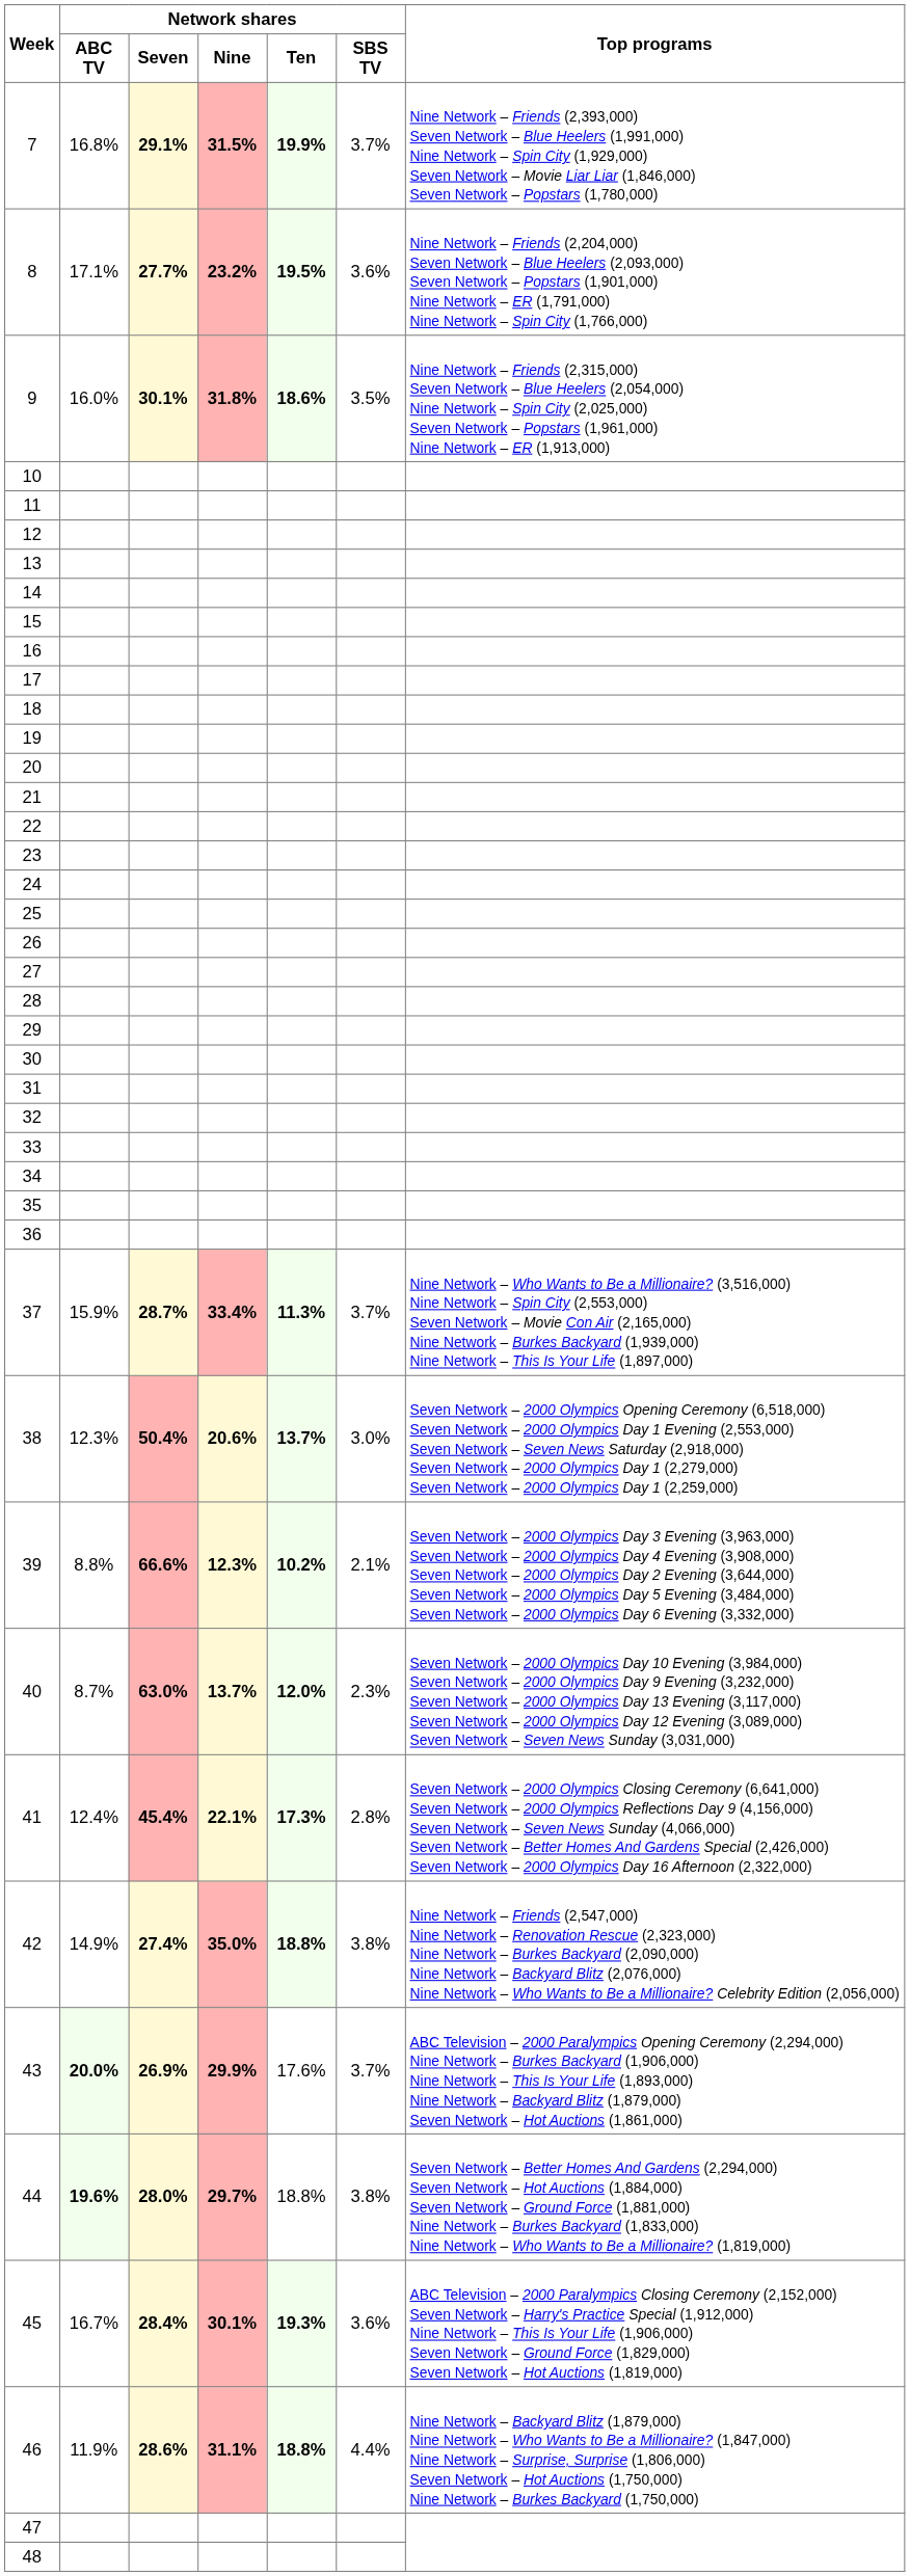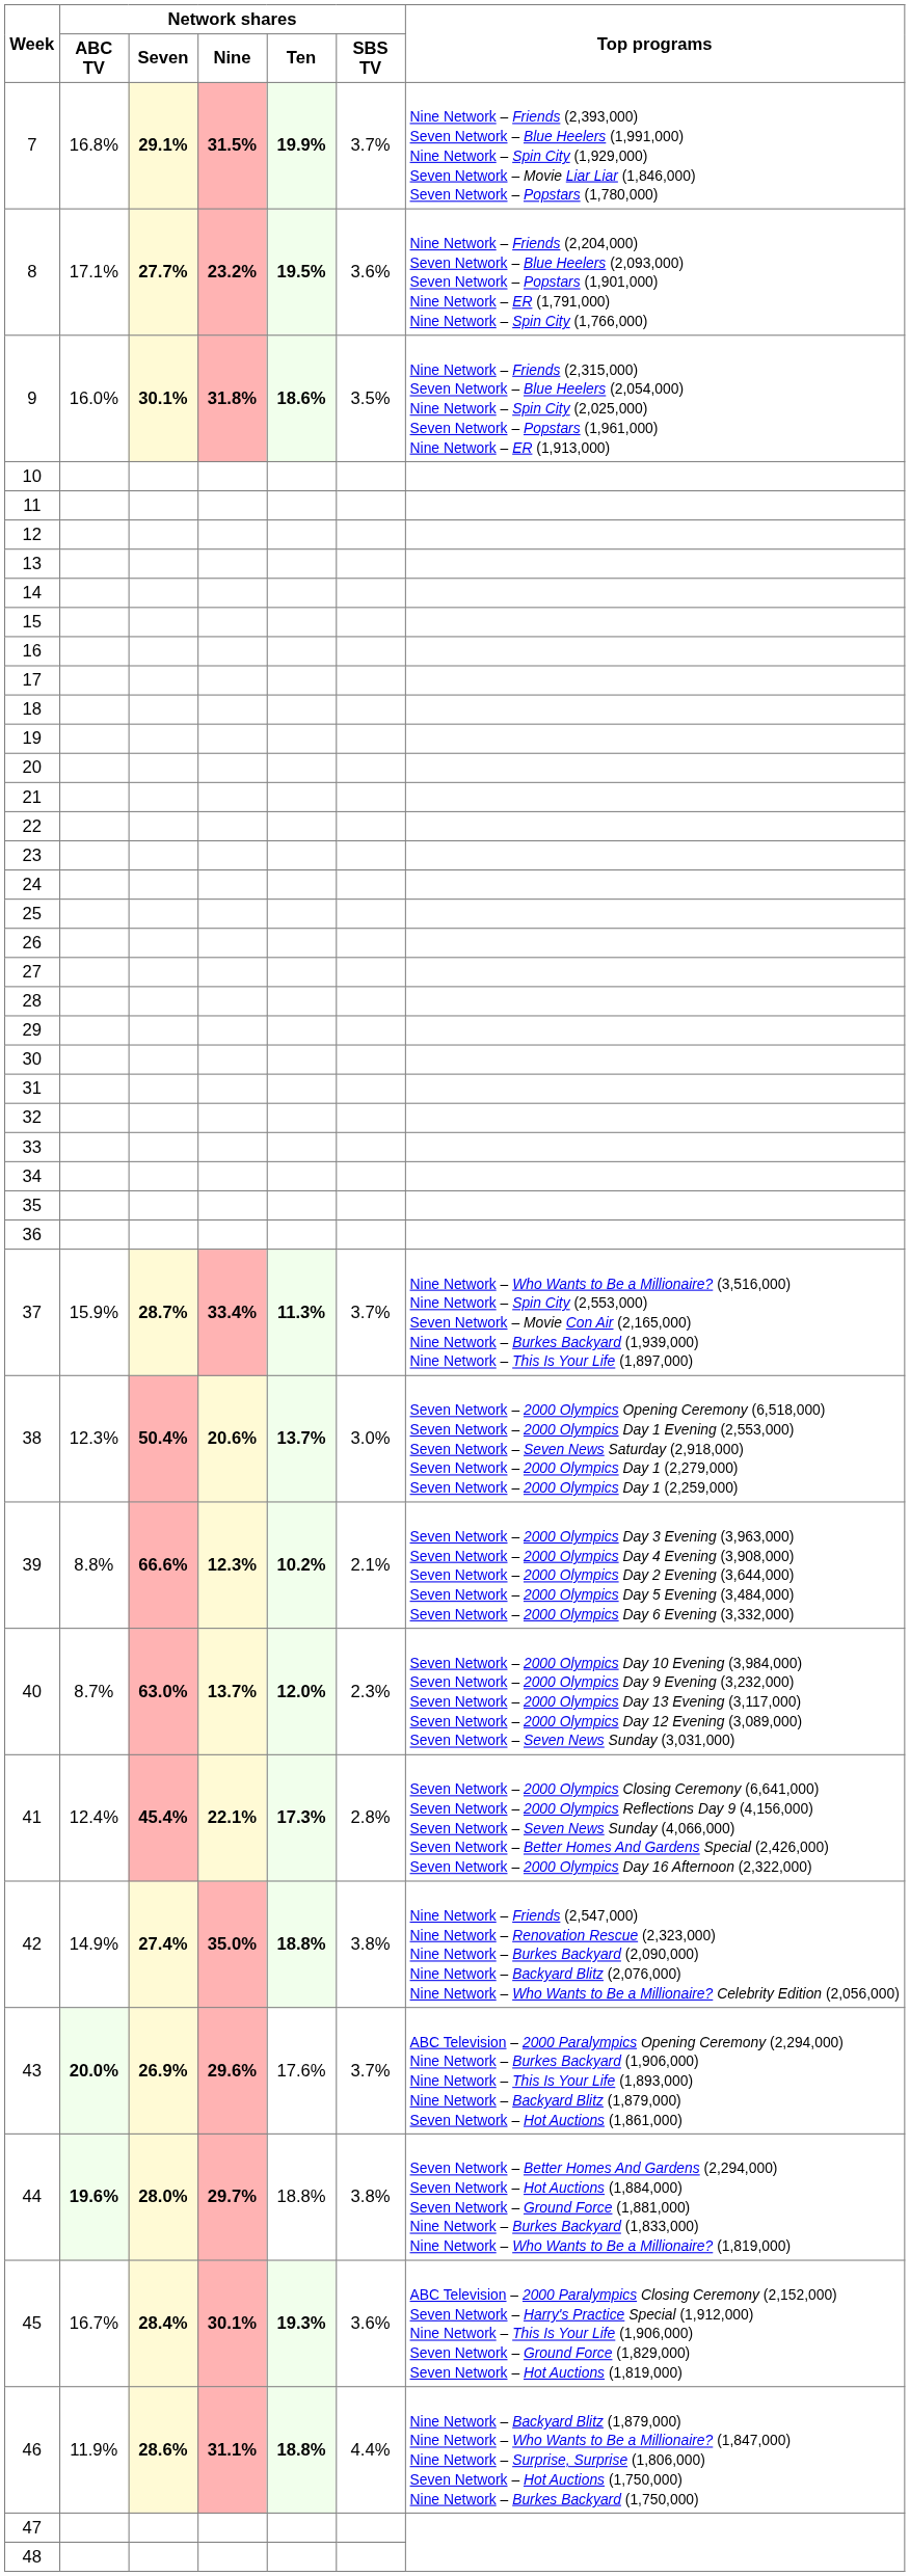43 | column 4: 29.9% -> 29.6%
